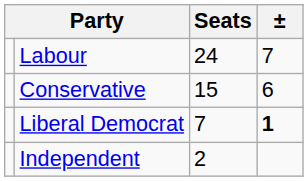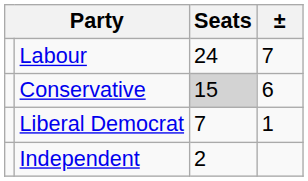Conservative | Seats: no background -> lightgrey background
Liberal Democrat | ±: bold -> normal
